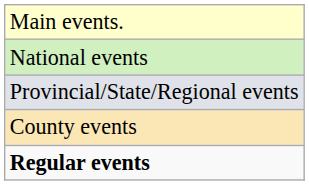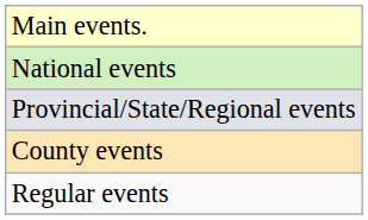row 5 | column 1: bold -> normal
